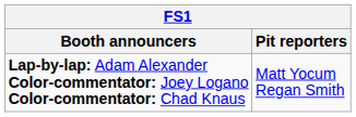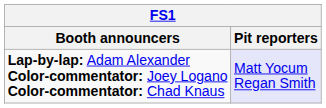row 3 | Pit reporters: no background -> lavender background
